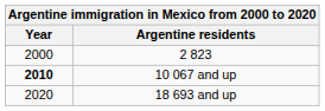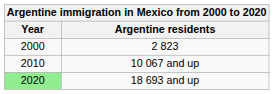10 067 and up | Year: bold -> normal
18 693 and up | Year: no background -> lightgreen background
